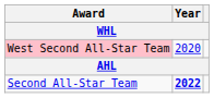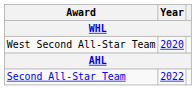row 3 | Award: pink background -> no background
row 5 | Year: bold -> normal
